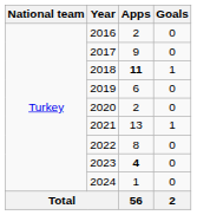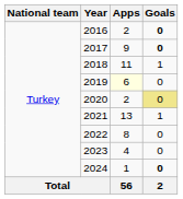2016 | Goals: normal -> bold
2017 | Goals: normal -> bold
2018 | Apps: bold -> normal
2019 | Apps: no background -> lightyellow background
2020 | Goals: no background -> khaki background
2023 | Apps: bold -> normal
2024 | Goals: normal -> bold
